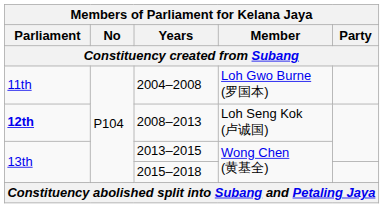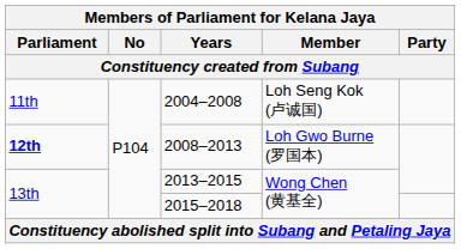2004–2008 | Member: Loh Gwo Burne (罗国本) -> Loh Seng Kok (卢诚国)
2008–2013 | Member: Loh Seng Kok (卢诚国) -> Loh Gwo Burne (罗国本)
